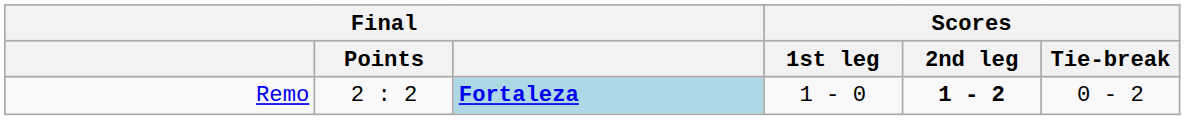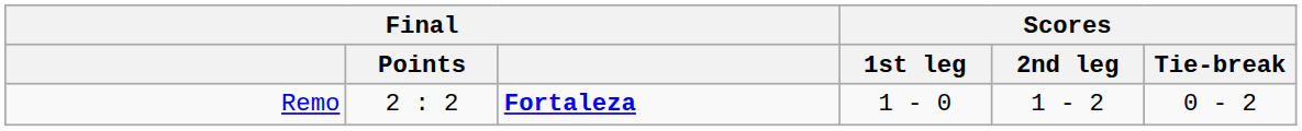Remo | column 3: lightblue background -> no background
Remo | Scores / 2nd leg: bold -> normal
